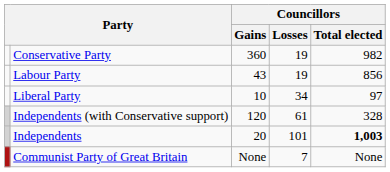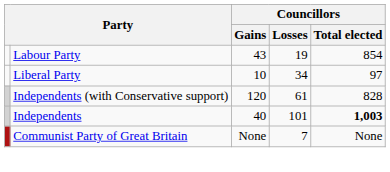- row: Conservative Party | 360 | 19 | 982
Labour Party | Councillors / Total elected: 856 -> 854
Independents (with Conservative support) | Councillors / Total elected: 328 -> 828
Independents | Councillors / Gains: 20 -> 40
